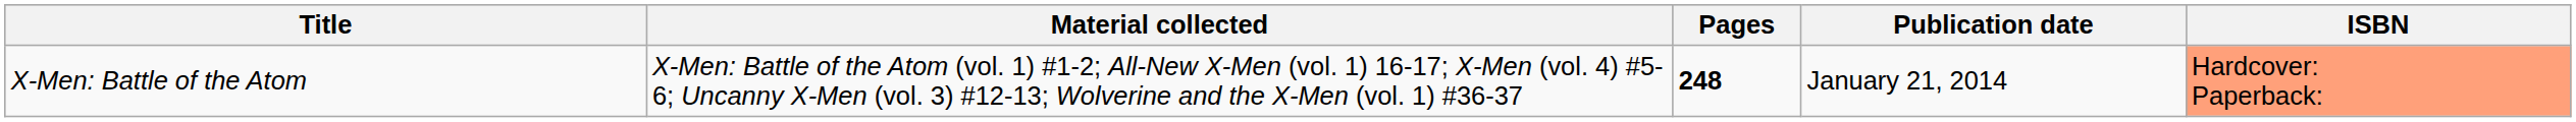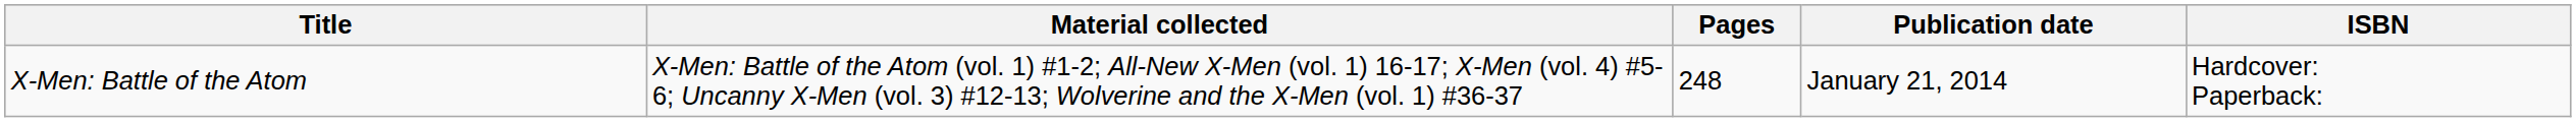row 2 | Pages: bold -> normal
row 2 | ISBN: lightsalmon background -> no background
